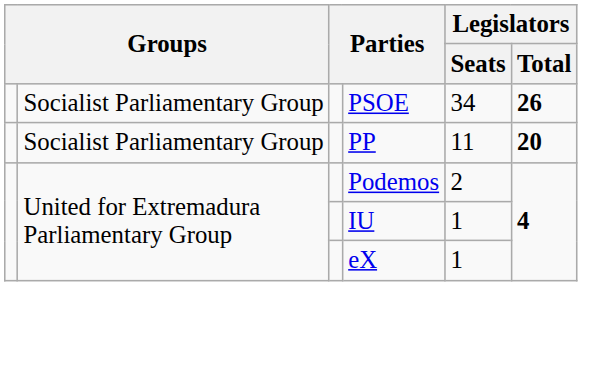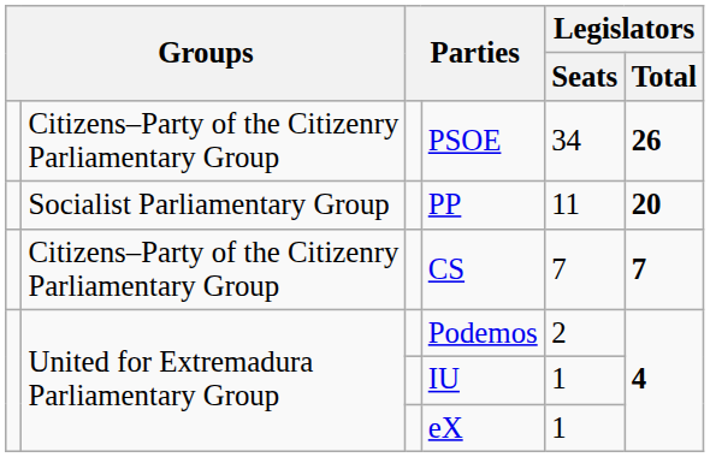PSOE | column 2: Socialist Parliamentary Group -> Citizens–Party of the Citizenry Parliamentary Group
+ row: Citizens–Party of the Citizenry Parliamentary Group | CS | 7 | 7
